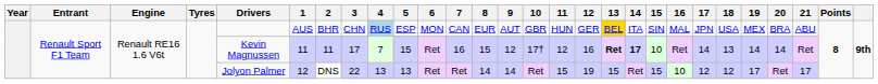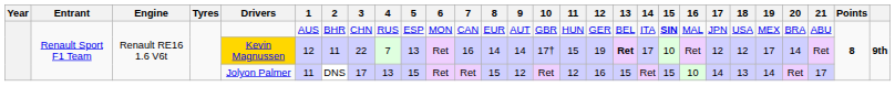row 2 | 4: lightblue background -> no background
row 2 | 13: gold background -> no background
row 2 | 15: normal -> bold
row 3 | Drivers: no background -> gold background
row 3 | 1: 11 -> 12
row 3 | 3: 17 -> 22
row 3 | 5: 15 -> 13
row 3 | 8: 15 -> 14
row 3 | 9: 12 -> 14
row 3 | 11: 12 -> 15
row 3 | 12: 16 -> 19
row 3 | 14: bold -> normal
row 3 | 17: 14 -> 12
row 3 | 18: 13 -> 12
row 3 | 19: 14 -> 17
row 4 | 1: 12 -> 11
row 4 | 3: 22 -> 17
row 4 | 5: 13 -> 15
row 4 | 8: 14 -> 15
row 4 | 9: 14 -> 12
row 4 | 11: 15 -> 12
row 4 | 12: 19 -> 16
row 4 | 17: 12 -> 14
row 4 | 18: 12 -> 13
row 4 | 19: 17 -> 14
